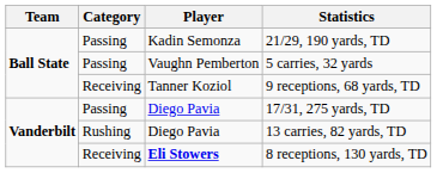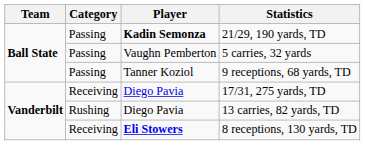21/29, 190 yards, TD | Player: normal -> bold
9 receptions, 68 yards, TD | Category: Receiving -> Passing
17/31, 275 yards, TD | Category: Passing -> Receiving
